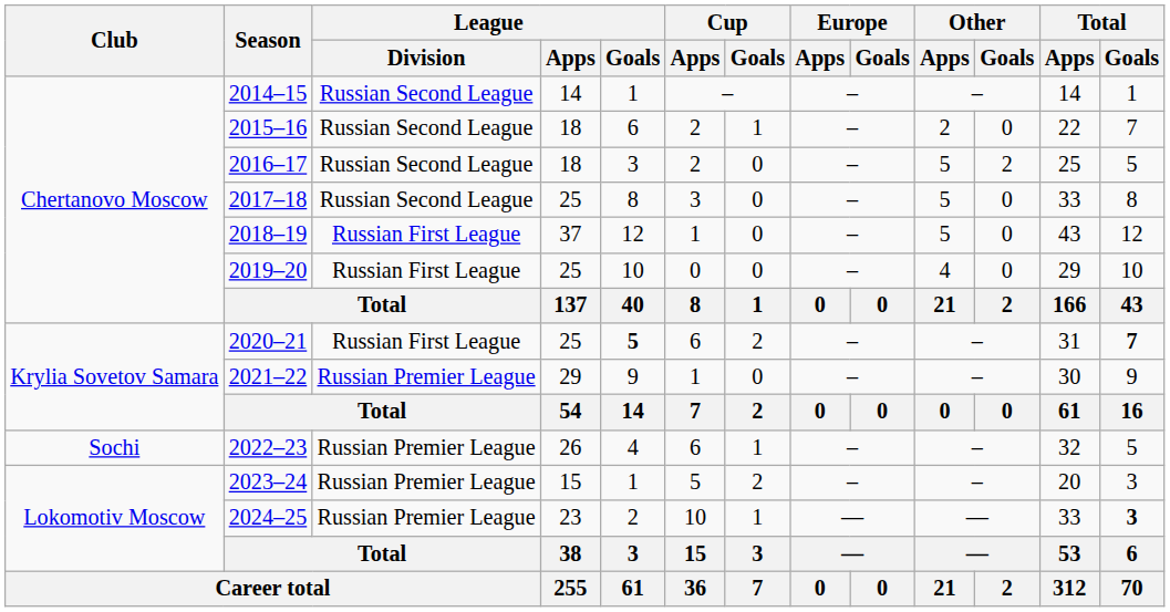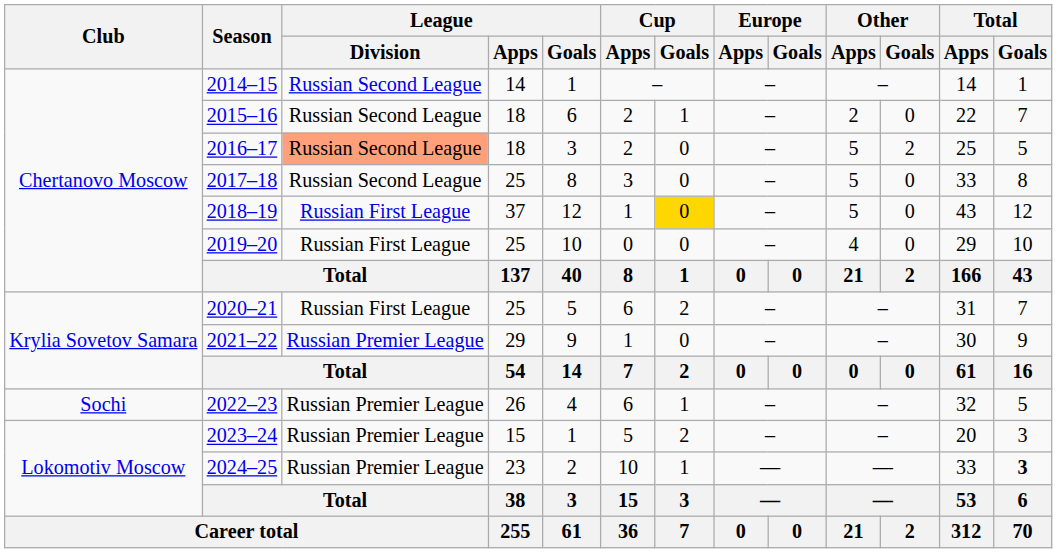2016–17 | League / Division: no background -> lightsalmon background
2018–19 | Cup / Goals: no background -> gold background
2020–21 | League / Goals: bold -> normal
2020–21 | Total / Goals: bold -> normal
